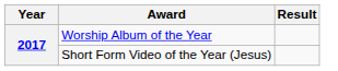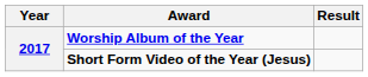Worship Album of the Year | Award: normal -> bold
Short Form Video of the Year (Jesus) | Award: normal -> bold
